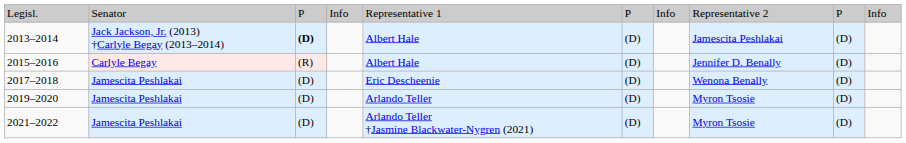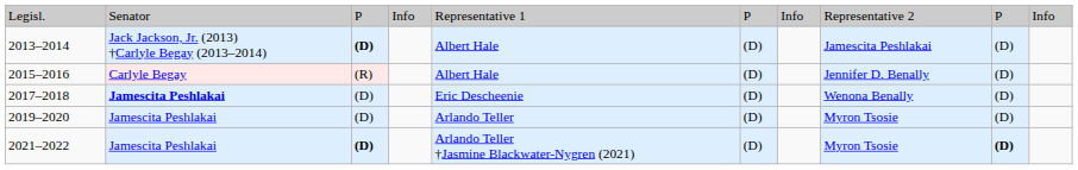2017–2018 | column 2: normal -> bold
2021–2022 | column 3: normal -> bold
2021–2022 | column 9: normal -> bold
